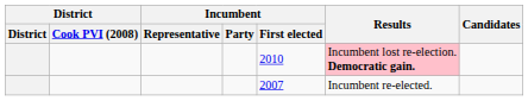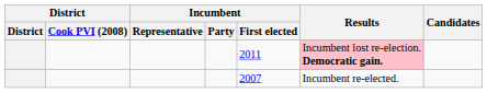row 3 | Incumbent / First elected: 2010 -> 2011
